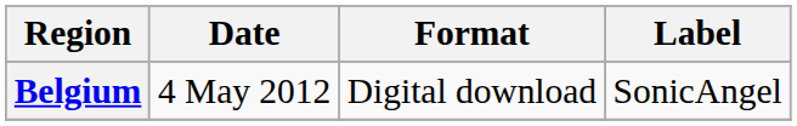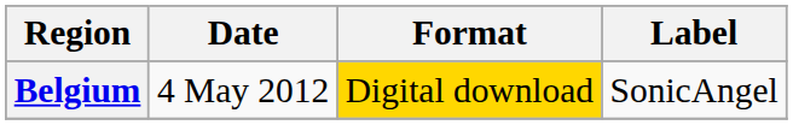Belgium | Format: no background -> gold background
